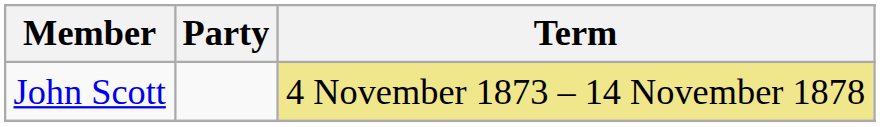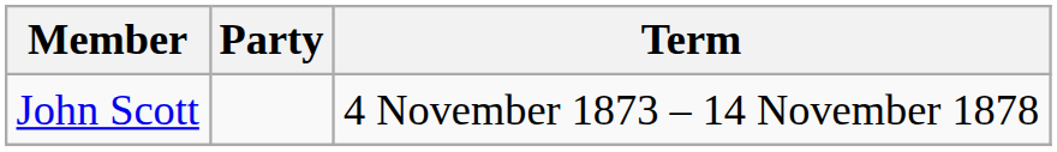John Scott | Term: khaki background -> no background
